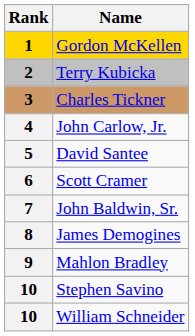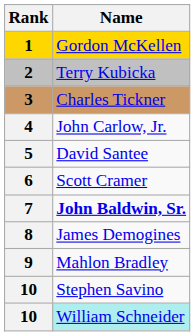John Baldwin, Sr. | Name: normal -> bold
William Schneider | Name: no background -> paleturquoise background
